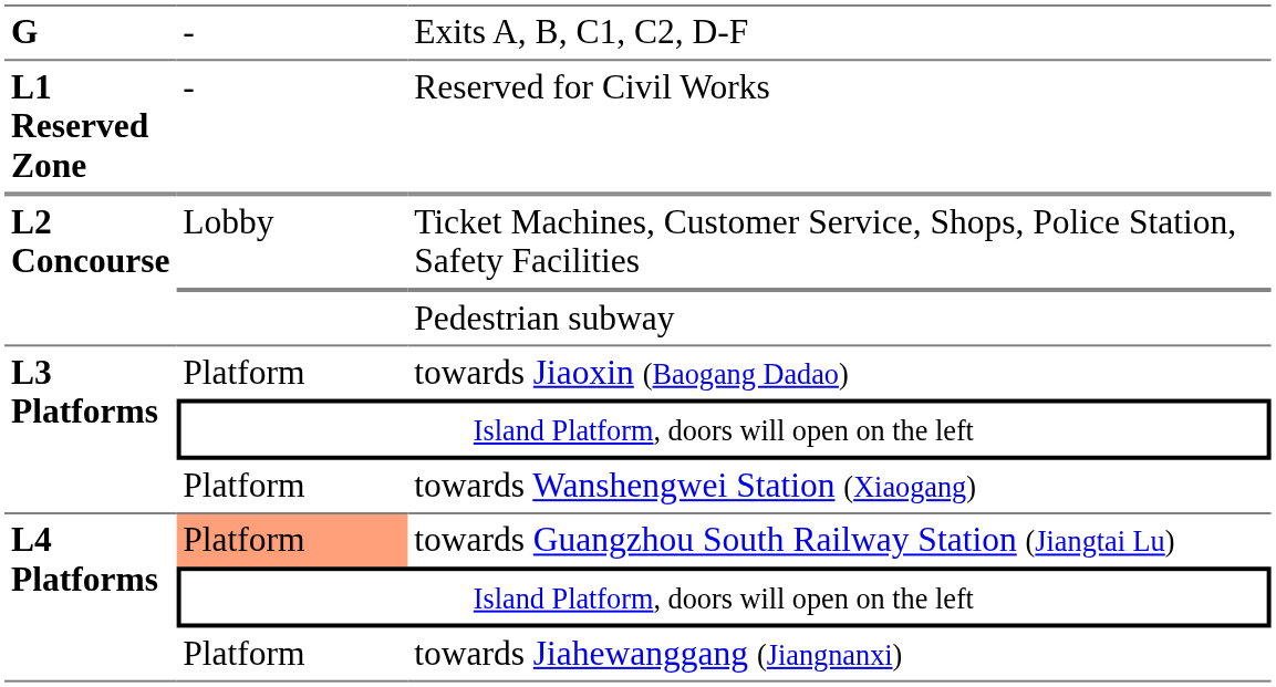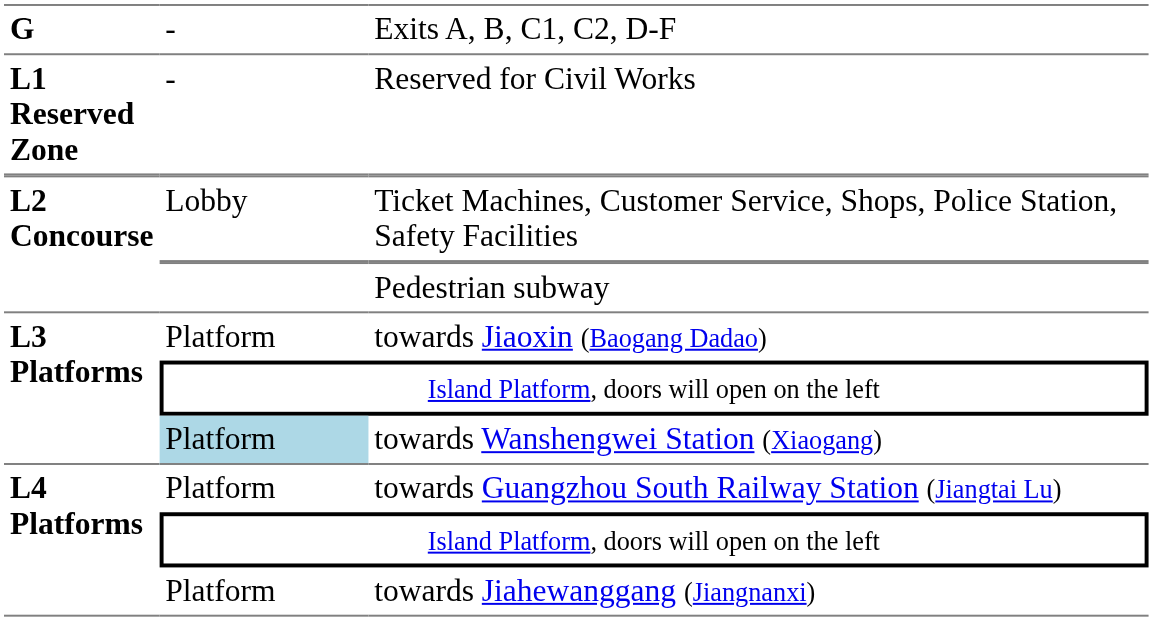towards Wanshengwei Station (Xiaogang) | column 2: no background -> lightblue background
towards Guangzhou South Railway Station (Jiangtai Lu) | column 2: lightsalmon background -> no background
